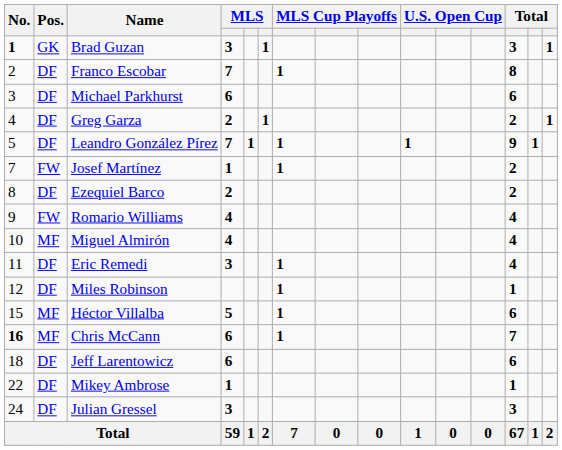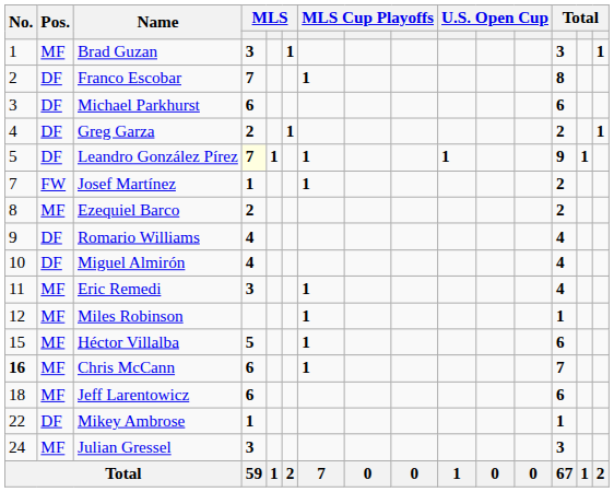Brad Guzan | No.: bold -> normal
Brad Guzan | Pos.: GK -> MF
Leandro González Pírez | column 4: no background -> lightyellow background
Ezequiel Barco | Pos.: DF -> MF
Romario Williams | Pos.: FW -> DF
Miguel Almirón | Pos.: MF -> DF
Eric Remedi | Pos.: DF -> MF
Miles Robinson | Pos.: DF -> MF
Jeff Larentowicz | Pos.: DF -> MF
Julian Gressel | Pos.: DF -> MF
